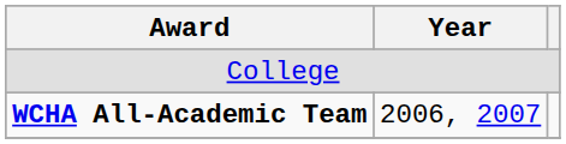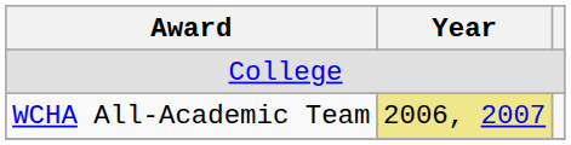WCHA All-Academic Team | Award: bold -> normal
WCHA All-Academic Team | Year: no background -> khaki background
